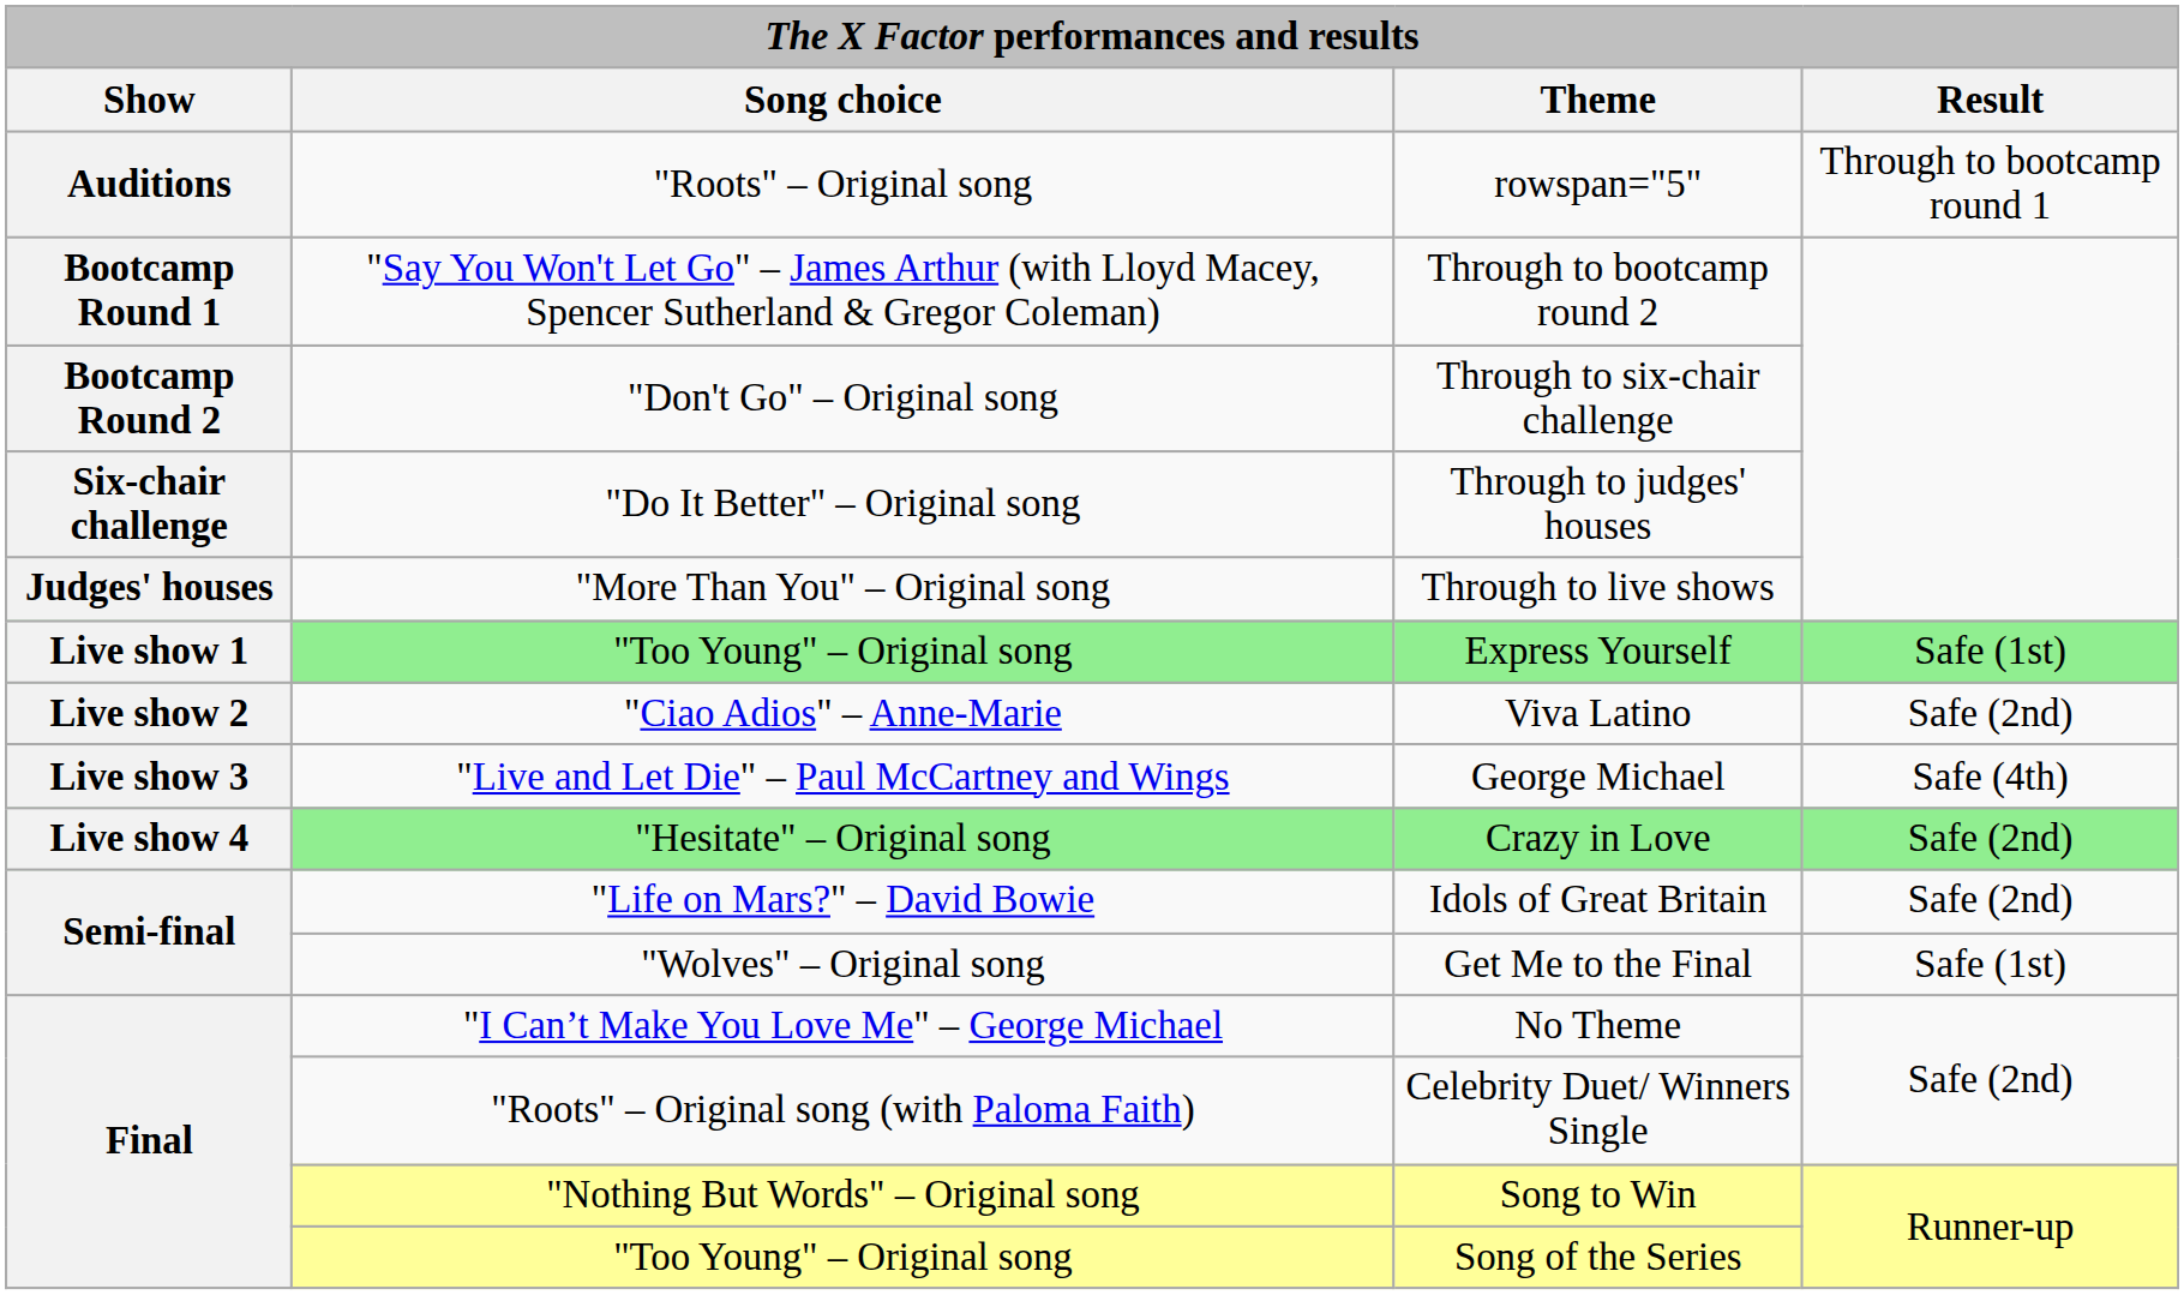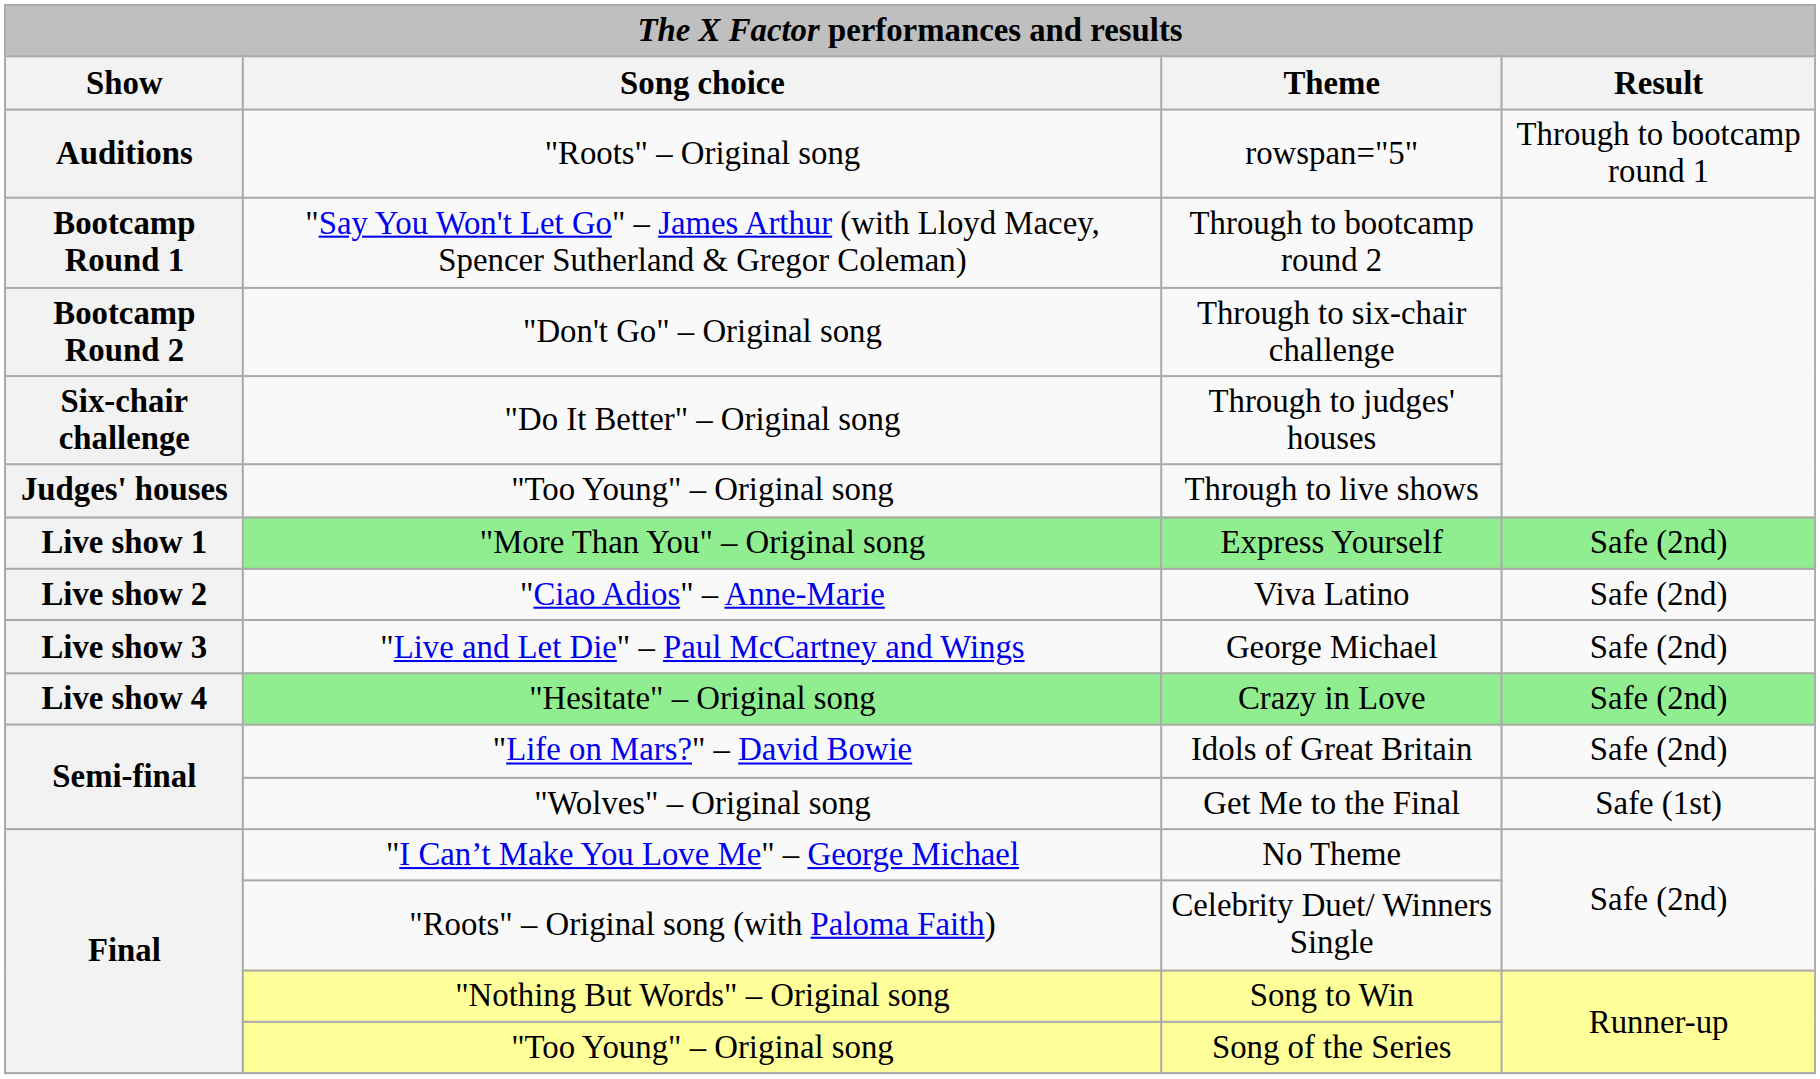Through to live shows | Song choice: "More Than You" – Original song -> "Too Young" – Original song
Express Yourself | Song choice: "Too Young" – Original song -> "More Than You" – Original song
Express Yourself | Result: Safe (1st) -> Safe (2nd)
George Michael | Result: Safe (4th) -> Safe (2nd)
